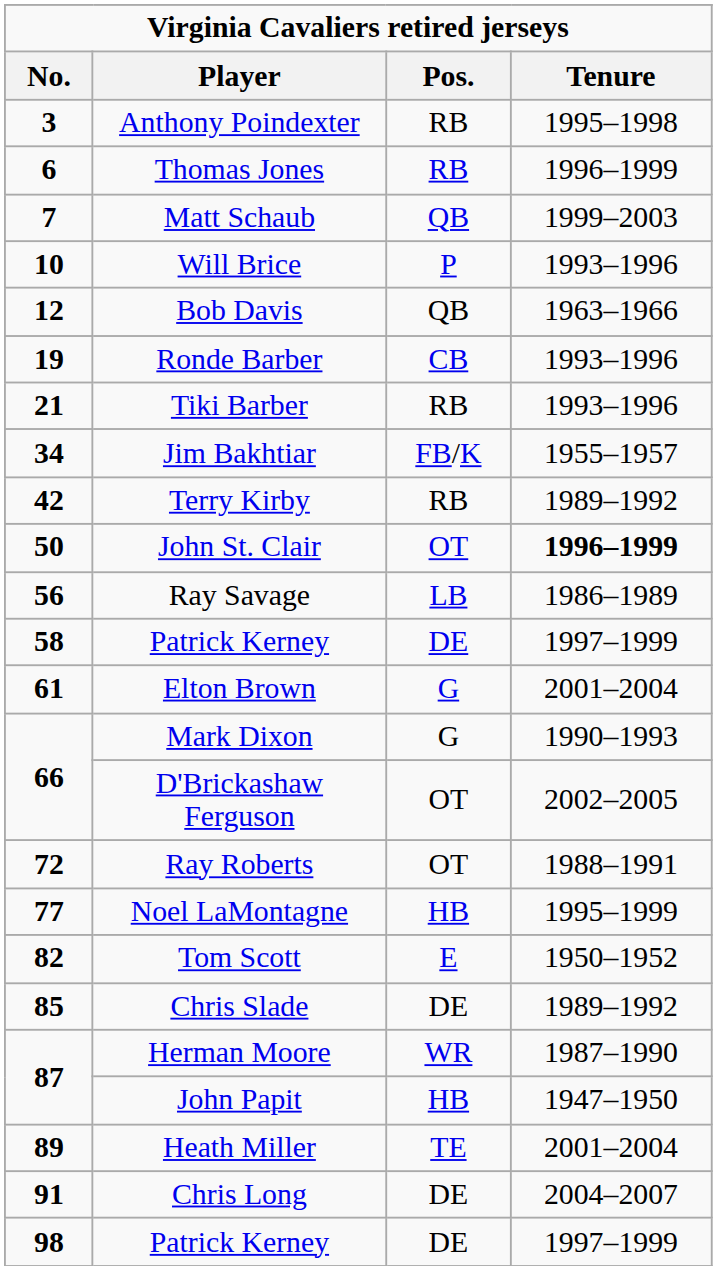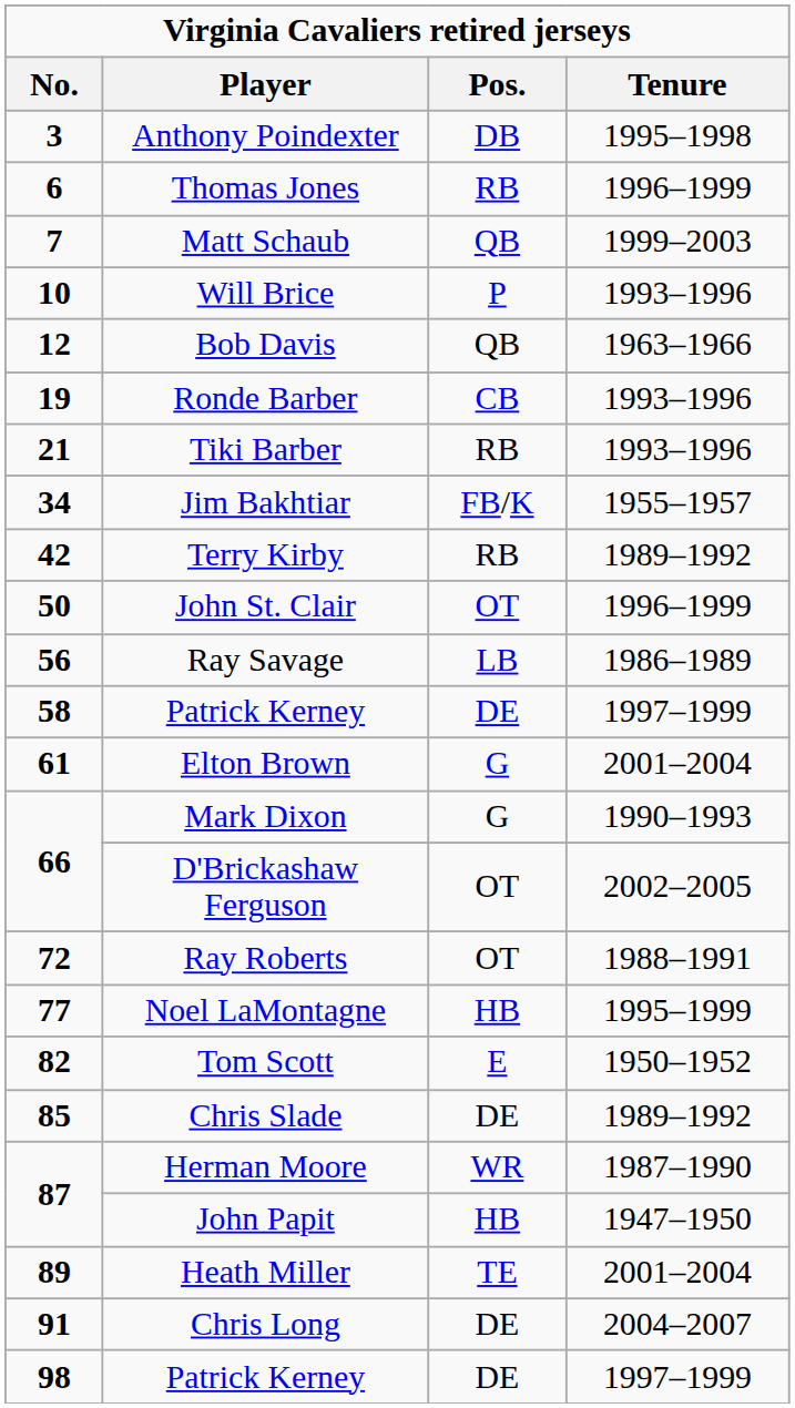Anthony Poindexter | Pos.: RB -> DB
John St. Clair | Tenure: bold -> normal
